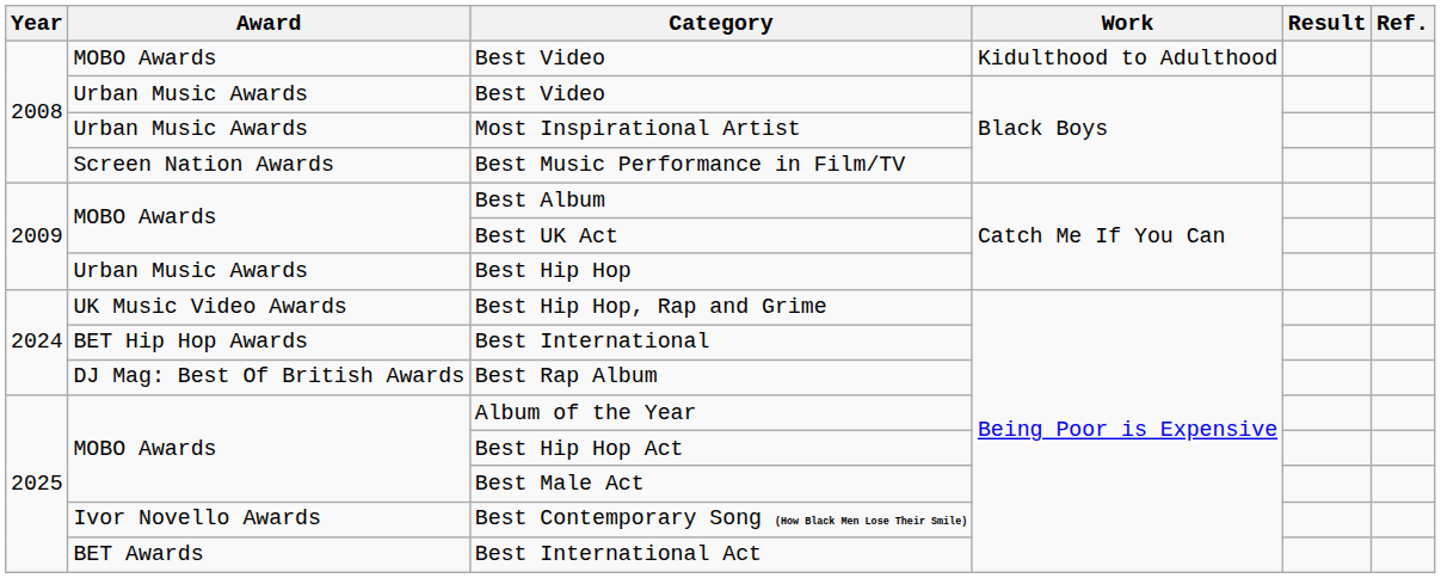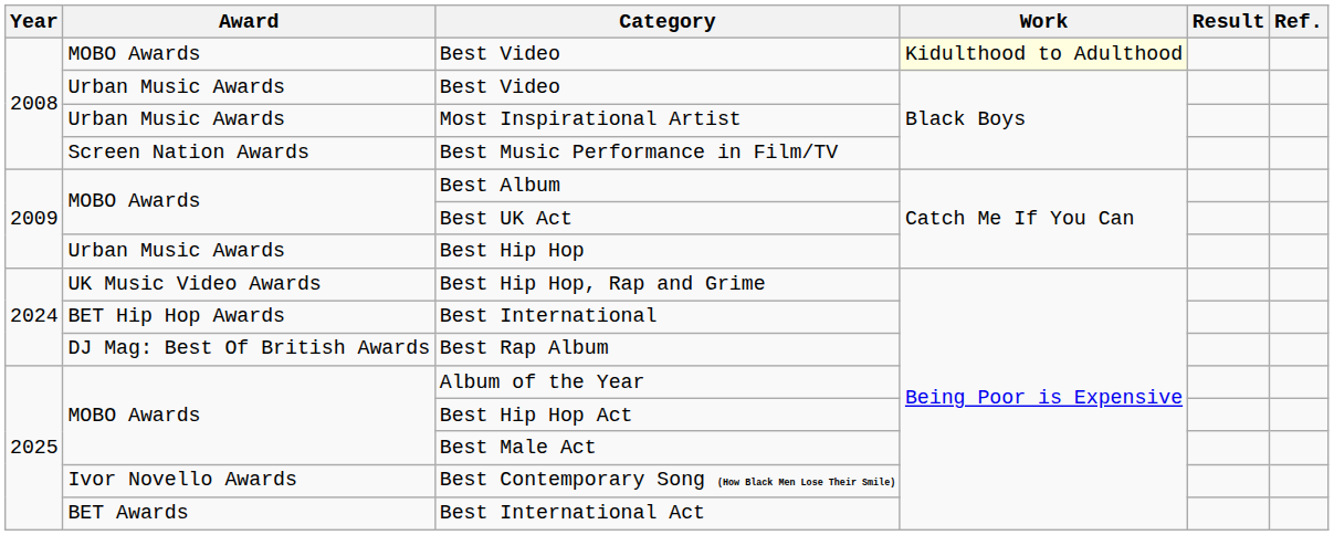MOBO Awards / Best Video | Work: no background -> lightyellow background
